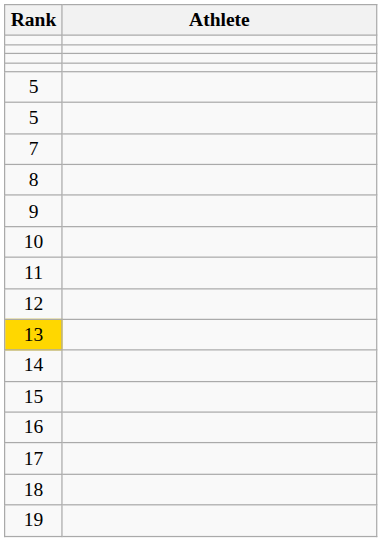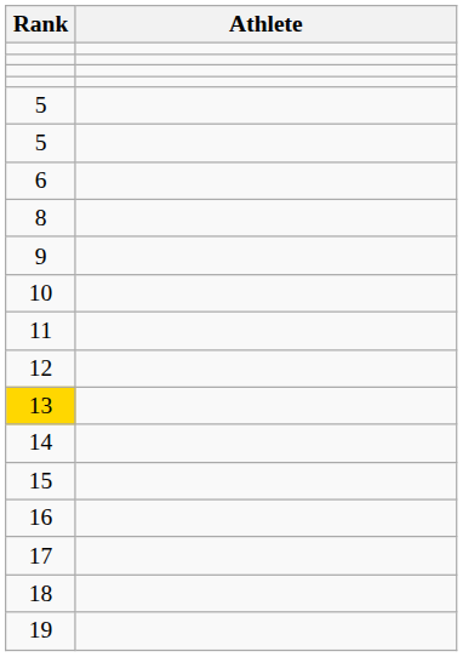row 8 | Rank: 7 -> 6
